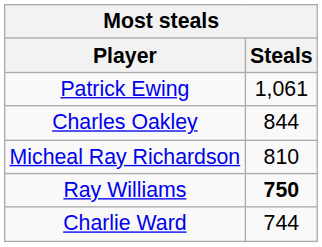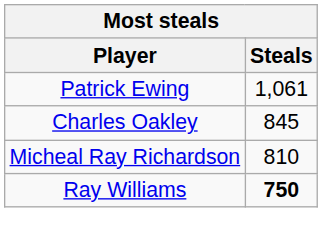Charles Oakley | Steals: 844 -> 845
- row: Charlie Ward | 744
